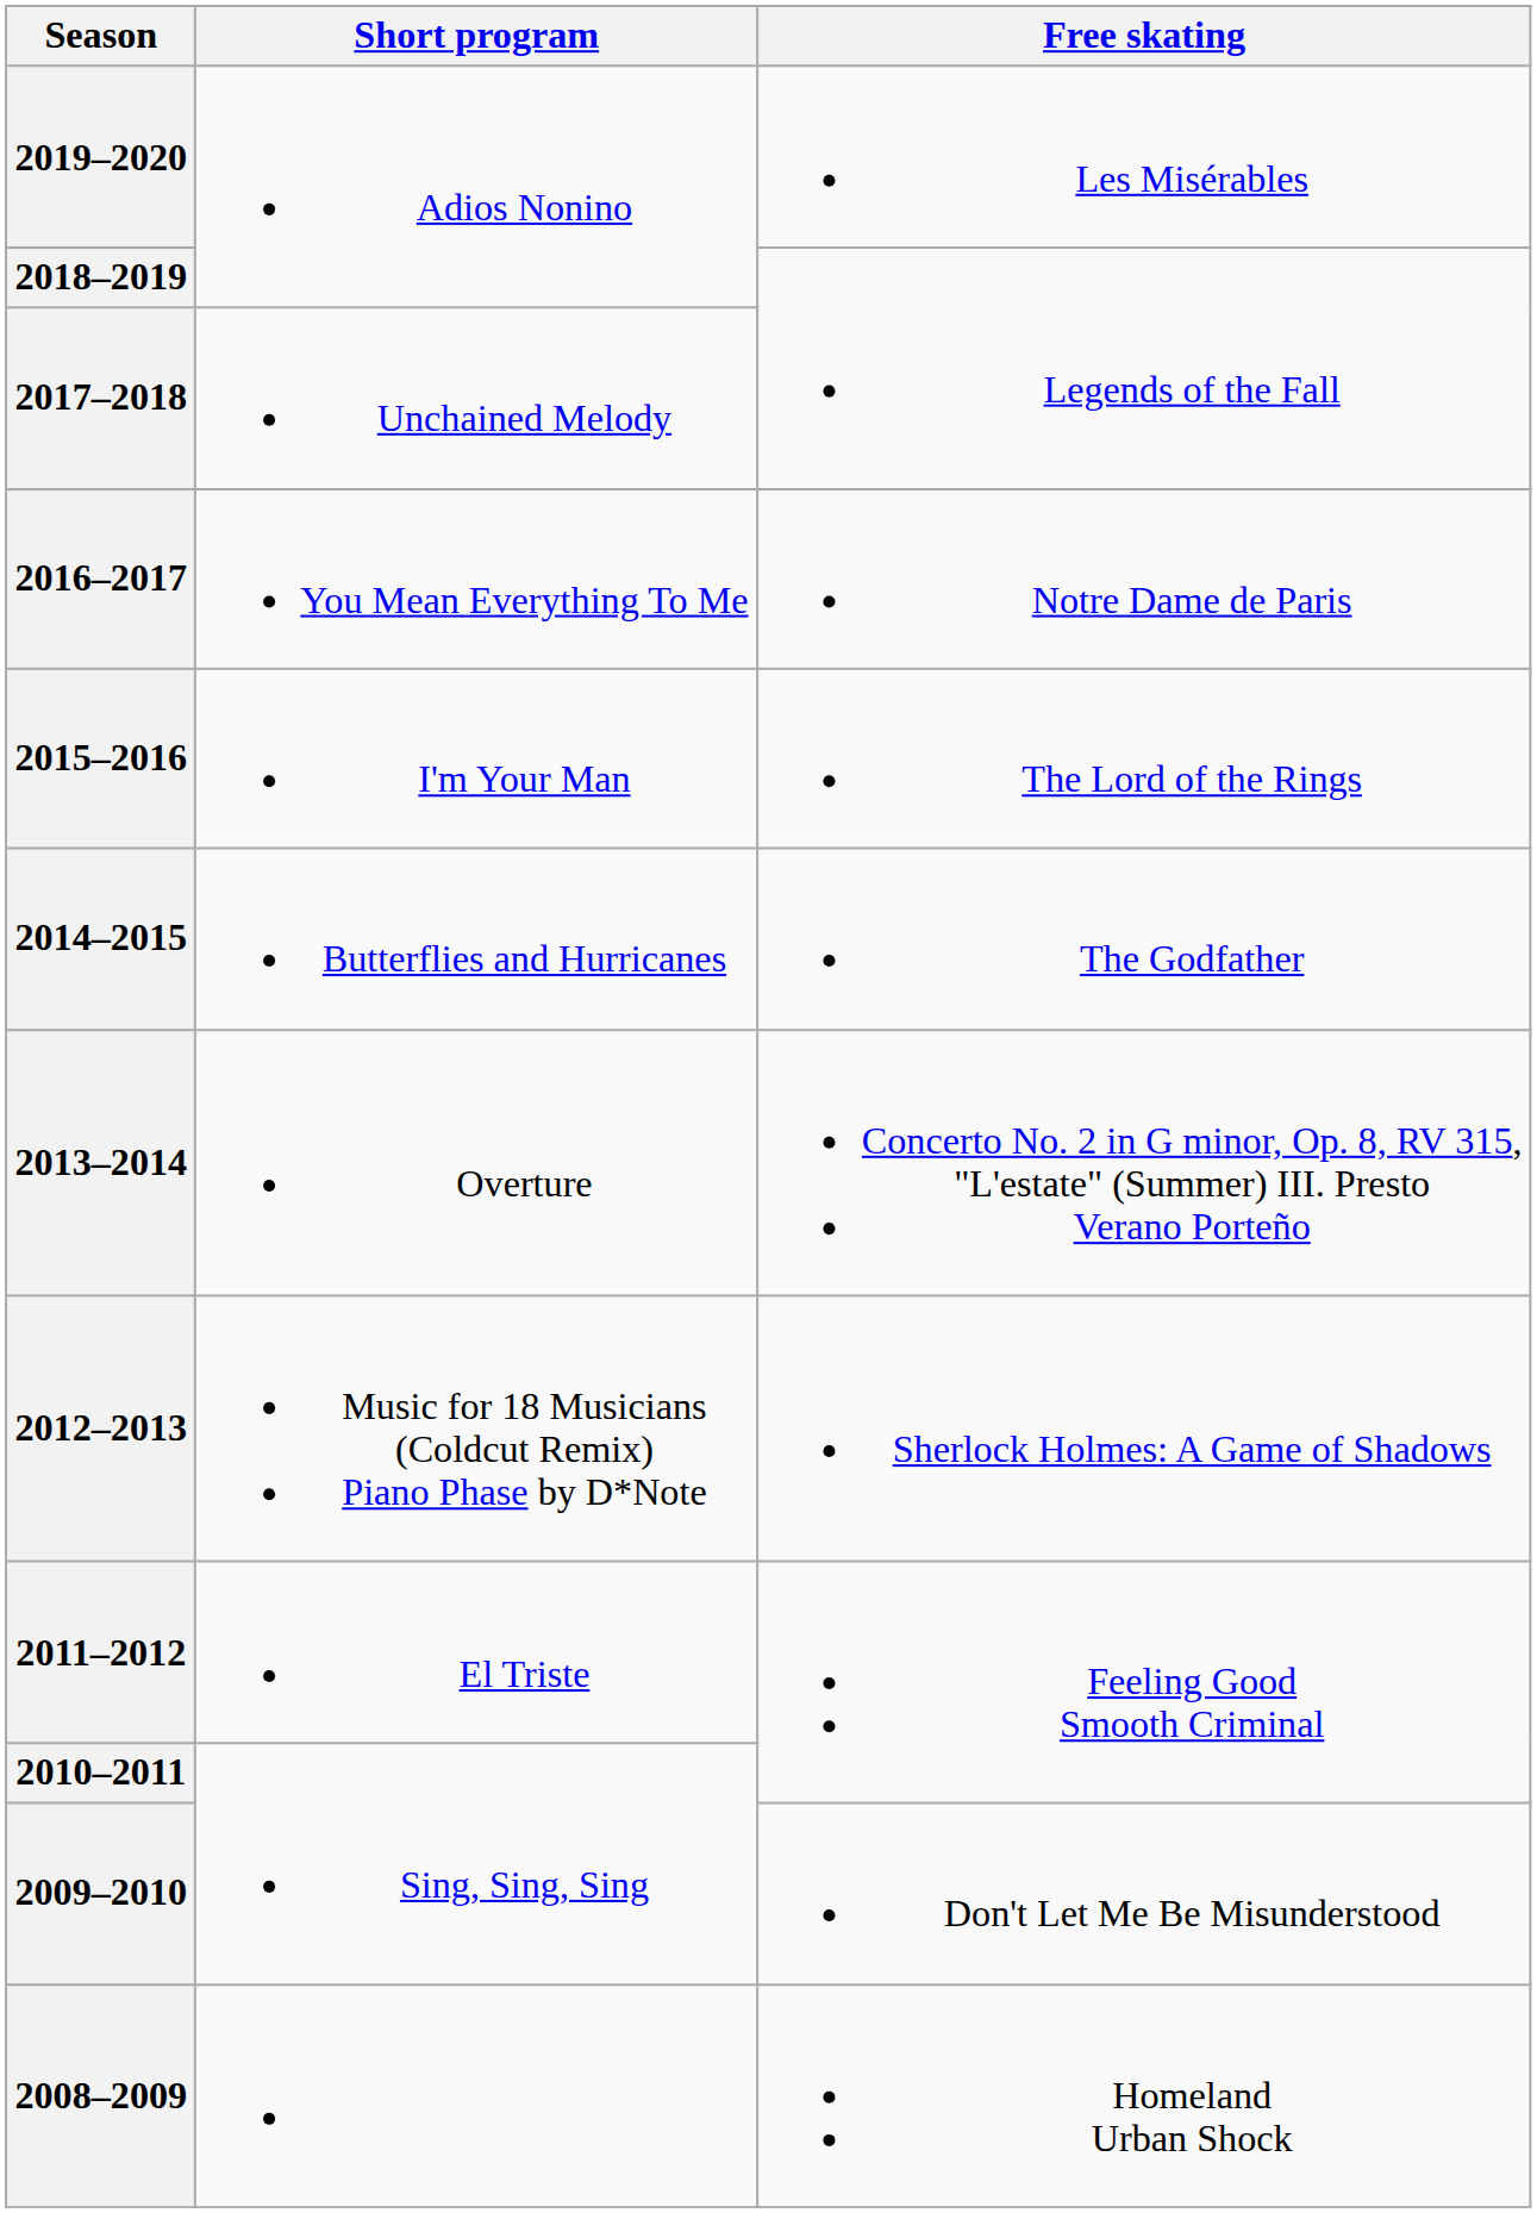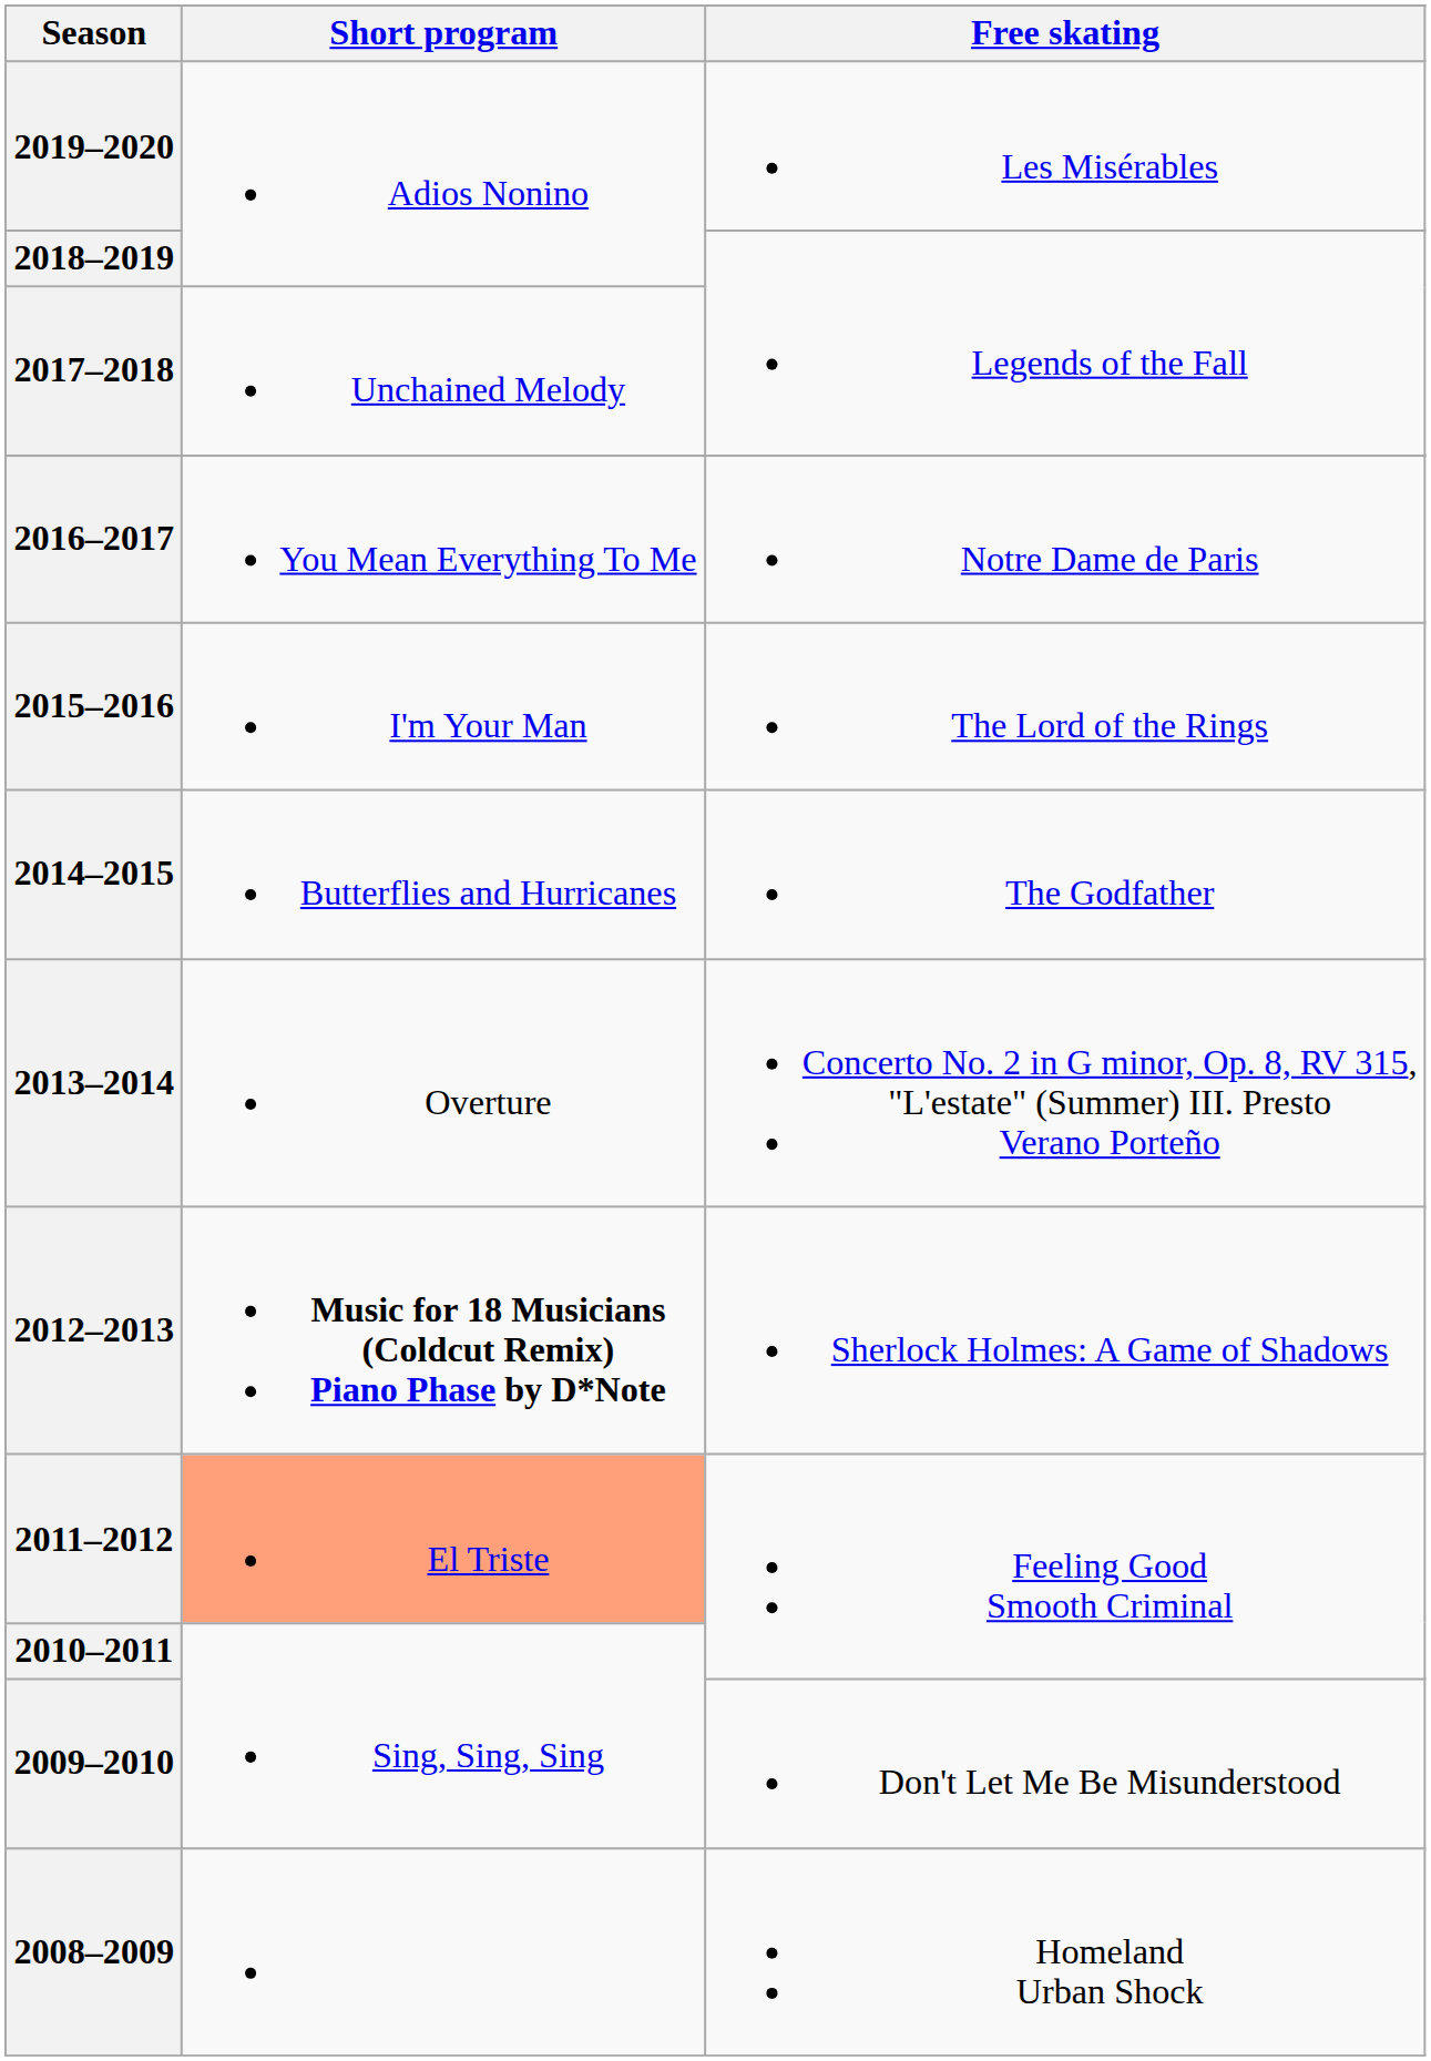2012–2013 | Short program: normal -> bold
2011–2012 | Short program: no background -> lightsalmon background
